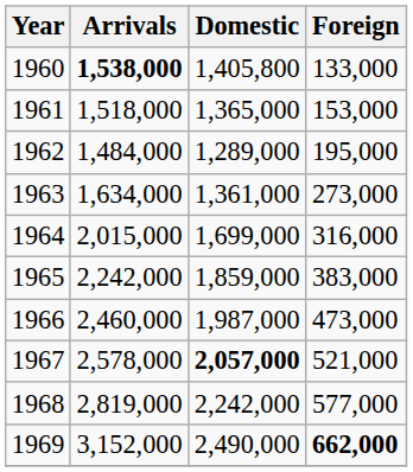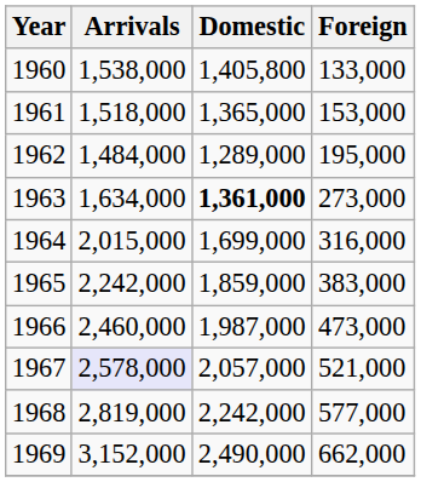1960 | Arrivals: bold -> normal
1963 | Domestic: normal -> bold
1967 | Arrivals: no background -> lavender background
1967 | Domestic: bold -> normal
1969 | Foreign: bold -> normal
